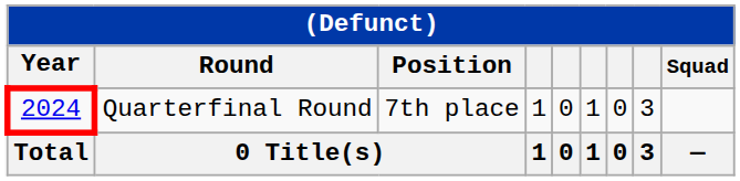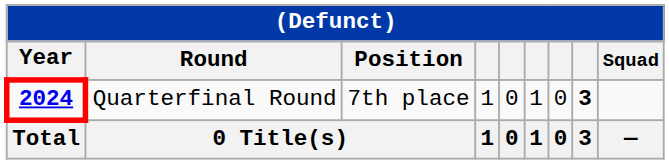Quarterfinal Round | Year: normal -> bold
Quarterfinal Round | column 8: normal -> bold
